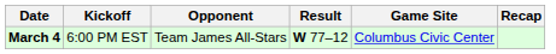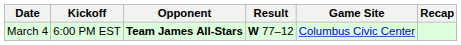row 2 | Date: bold -> normal
row 2 | Opponent: normal -> bold
